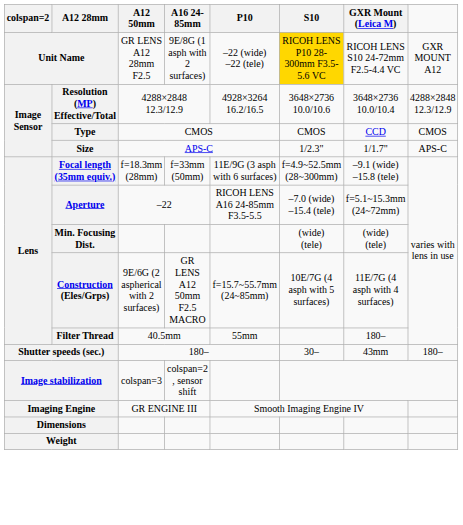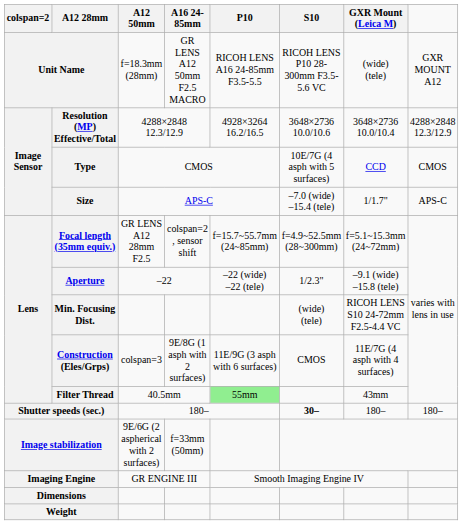Unit Name | A12 50mm: GR LENS A12 28mm F2.5 -> f=18.3mm (28mm)
Unit Name | A16 24-85mm: 9E/8G (1 asph with 2 surfaces) -> GR LENS A12 50mm F2.5 MACRO
Unit Name | P10: –22 (wide) –22 (tele) -> RICOH LENS A16 24-85mm F3.5-5.5
Unit Name | S10: gold background -> no background
Unit Name | GXR Mount (Leica M): RICOH LENS S10 24-72mm F2.5-4.4 VC -> (wide) (tele)
Type | S10: CMOS -> 10E/7G (4 asph with 5 surfaces)
Size | S10: 1/2.3" -> –7.0 (wide) –15.4 (tele)
Focal length (35mm equiv.) | A12 50mm: f=18.3mm (28mm) -> GR LENS A12 28mm F2.5
Focal length (35mm equiv.) | A16 24-85mm: f=33mm (50mm) -> colspan=2 , sensor shift
Focal length (35mm equiv.) | P10: 11E/9G (3 asph with 6 surfaces) -> f=15.7~55.7mm (24~85mm)
Focal length (35mm equiv.) | GXR Mount (Leica M): –9.1 (wide) –15.8 (tele) -> f=5.1~15.3mm (24~72mm)
Aperture | P10: RICOH LENS A16 24-85mm F3.5-5.5 -> –22 (wide) –22 (tele)
Aperture | S10: –7.0 (wide) –15.4 (tele) -> 1/2.3"
Aperture | GXR Mount (Leica M): f=5.1~15.3mm (24~72mm) -> –9.1 (wide) –15.8 (tele)
Min. Focusing Dist. | GXR Mount (Leica M): (wide) (tele) -> RICOH LENS S10 24-72mm F2.5-4.4 VC
Construction (Eles/Grps) | A12 50mm: 9E/6G (2 aspherical with 2 surfaces) -> colspan=3
Construction (Eles/Grps) | A16 24-85mm: GR LENS A12 50mm F2.5 MACRO -> 9E/8G (1 asph with 2 surfaces)
Construction (Eles/Grps) | P10: f=15.7~55.7mm (24~85mm) -> 11E/9G (3 asph with 6 surfaces)
Construction (Eles/Grps) | S10: 10E/7G (4 asph with 5 surfaces) -> CMOS
Filter Thread | P10: no background -> lightgreen background
Filter Thread | GXR Mount (Leica M): 180– -> 43mm
Shutter speeds (sec.) | S10: normal -> bold
Shutter speeds (sec.) | GXR Mount (Leica M): 43mm -> 180–
Image stabilization | A12 50mm: colspan=3 -> 9E/6G (2 aspherical with 2 surfaces)
Image stabilization | A16 24-85mm: colspan=2 , sensor shift -> f=33mm (50mm)
